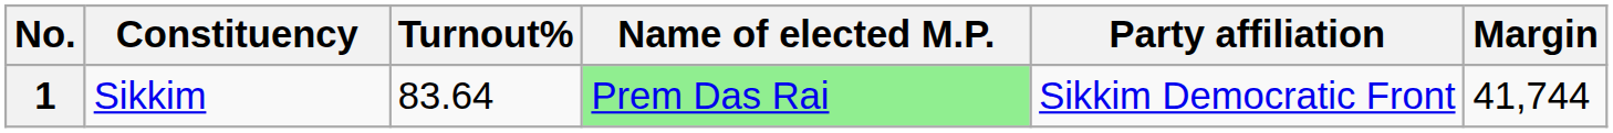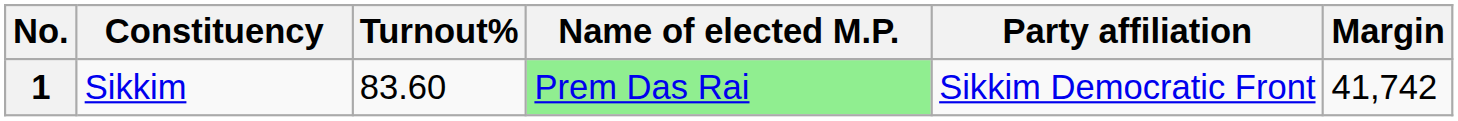1 | Turnout%: 83.64 -> 83.60
1 | Margin: 41,744 -> 41,742
